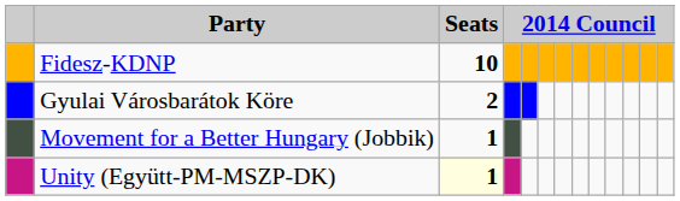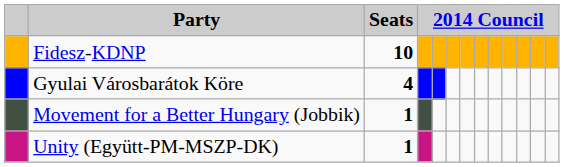Gyulai Városbarátok Köre | Seats: 2 -> 4
Unity (Együtt-PM-MSZP-DK) | Seats: lightyellow background -> no background
